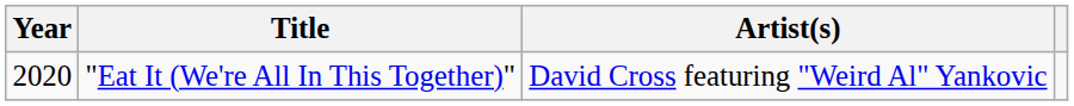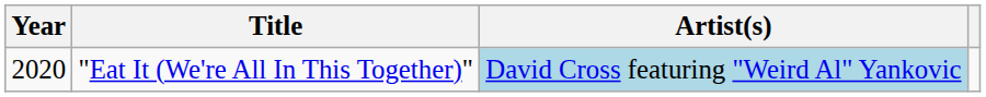row 2 | Artist(s): no background -> lightblue background
